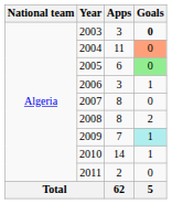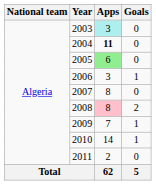2003 | Apps: no background -> paleturquoise background
2003 | Goals: bold -> normal
2004 | Apps: normal -> bold
2004 | Goals: lightsalmon background -> no background
2005 | Apps: no background -> lightgreen background
2005 | Goals: lightgreen background -> no background
2008 | Apps: no background -> pink background
2009 | Goals: paleturquoise background -> no background
